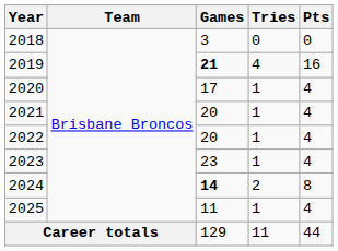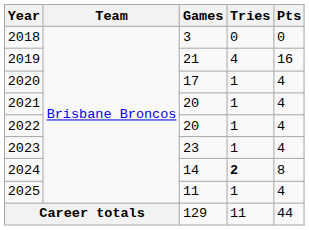2019 | Games: bold -> normal
2024 | Games: bold -> normal
2024 | Tries: normal -> bold
